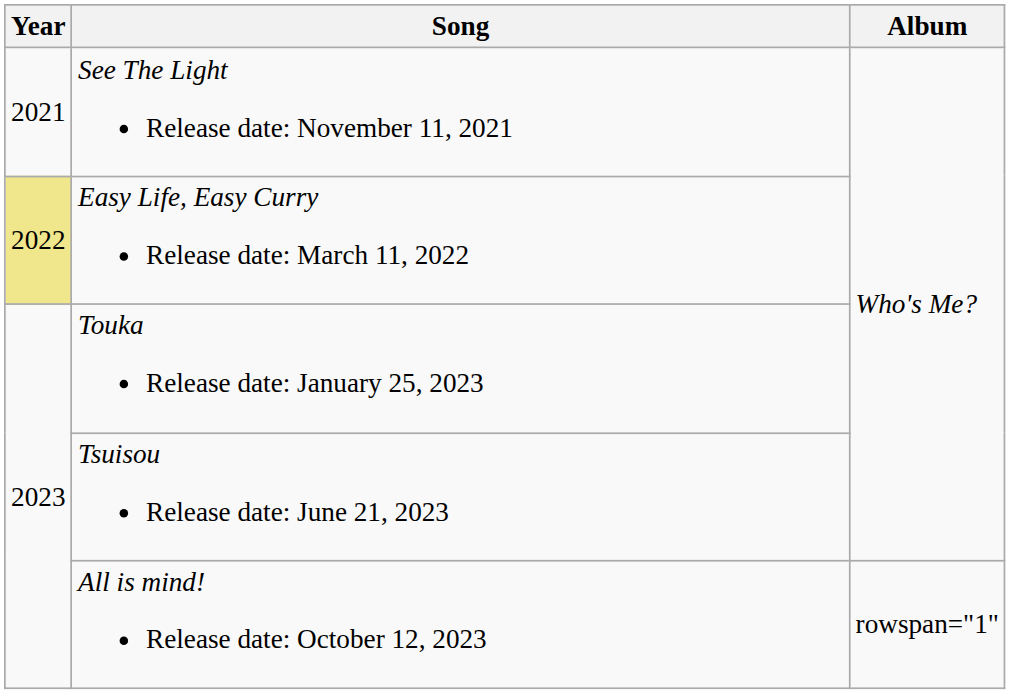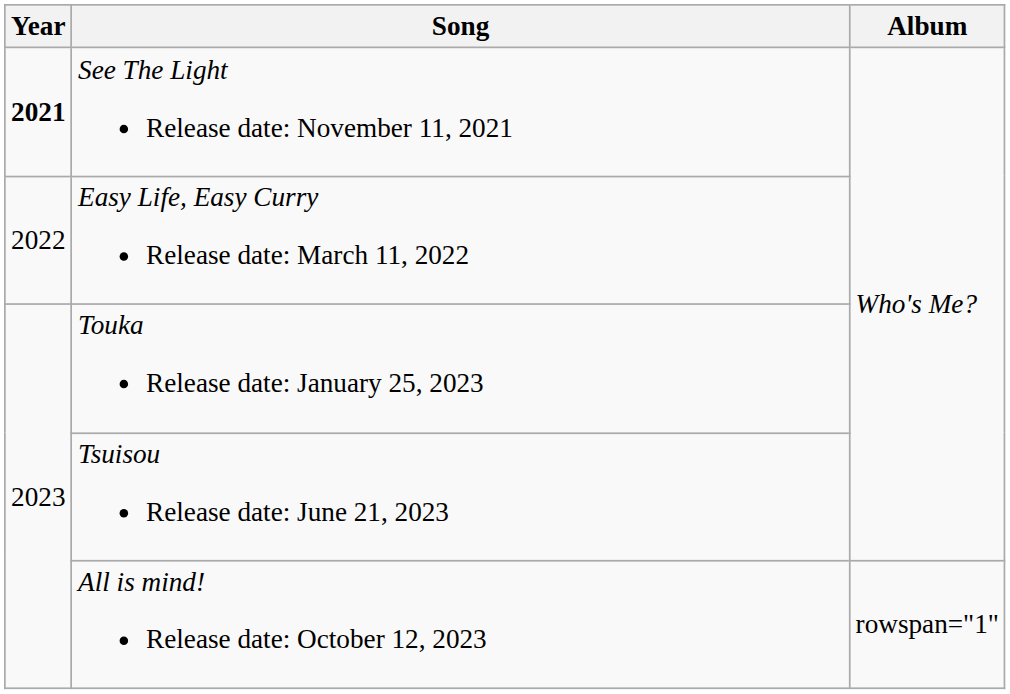See The Light Release date: November 11, 2021 | Year: normal -> bold
Easy Life, Easy Curry Release date: March 11, 2022 | Year: khaki background -> no background
